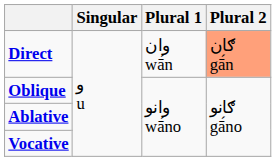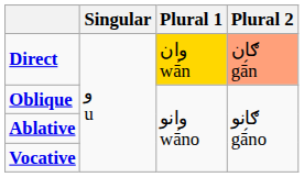Direct | Plural 1: no background -> gold background
